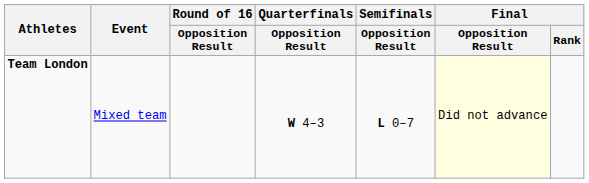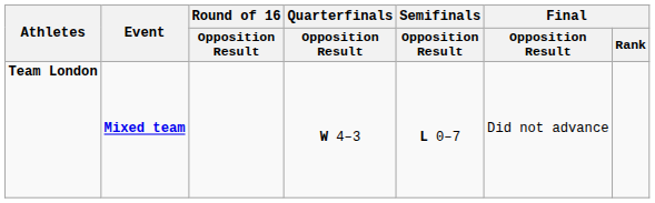Team London | Event: normal -> bold
Team London | Final / Opposition Result: lightyellow background -> no background
